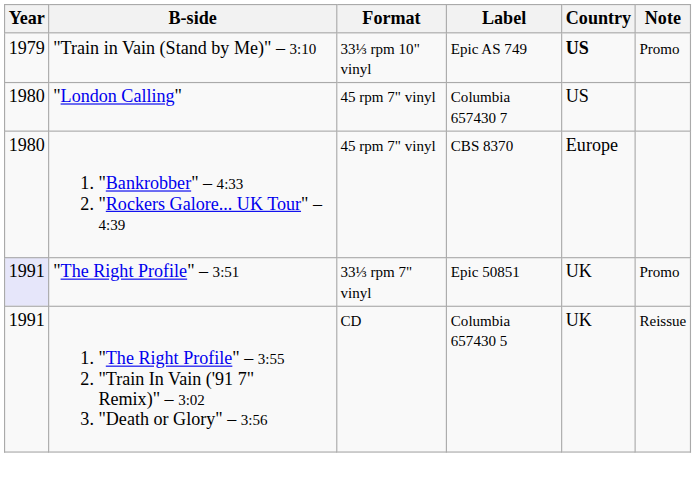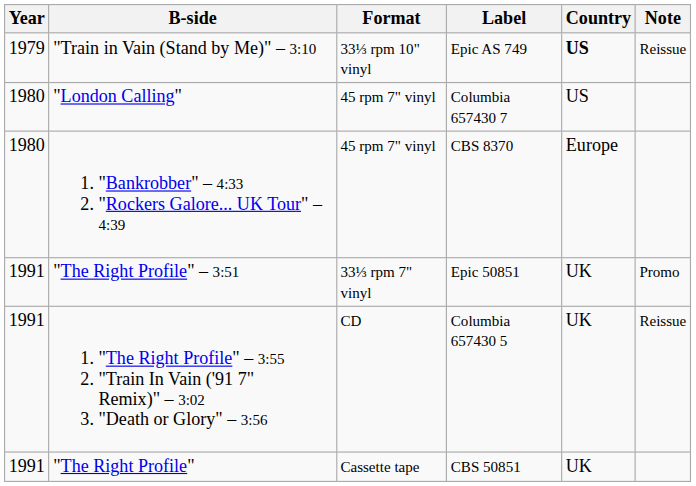"Train in Vain (Stand by Me)" – 3:10 | Note: Promo -> Reissue
"The Right Profile" – 3:51 | Year: lavender background -> no background
+ row: 1991 | "The Right Profile" | Cassette tape | CBS 50851 | UK
